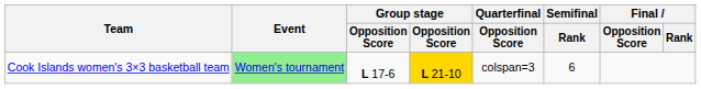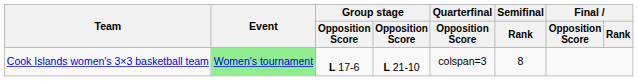Cook Islands women's 3×3 basketball team | column 4: gold background -> no background
Cook Islands women's 3×3 basketball team | Semifinal / Rank: 6 -> 8
